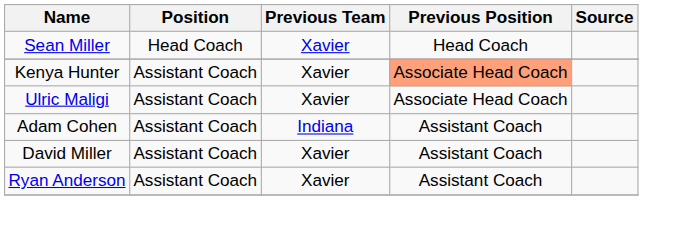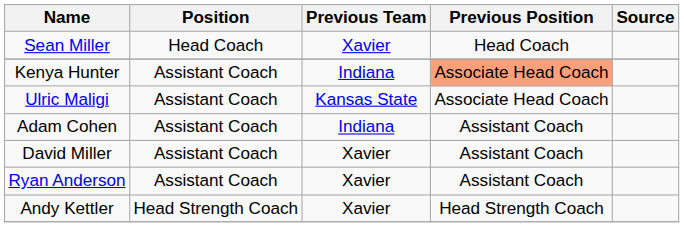Kenya Hunter | Previous Team: Xavier -> Indiana
Ulric Maligi | Previous Team: Xavier -> Kansas State
+ row: Andy Kettler | Head Strength Coach | Xavier | Head Strength Coach
